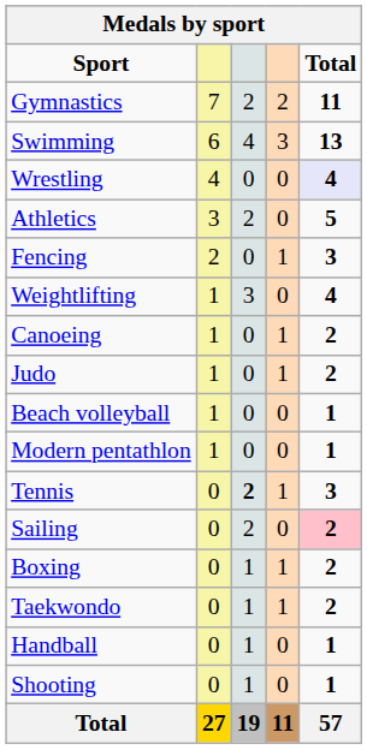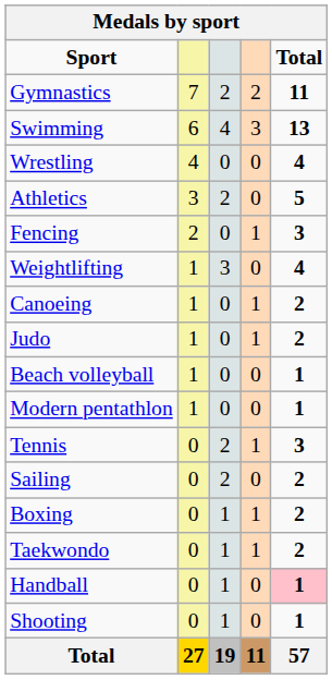Wrestling | Total: lavender background -> no background
Tennis | column 3: bold -> normal
Sailing | Total: pink background -> no background
Handball | Total: no background -> pink background
